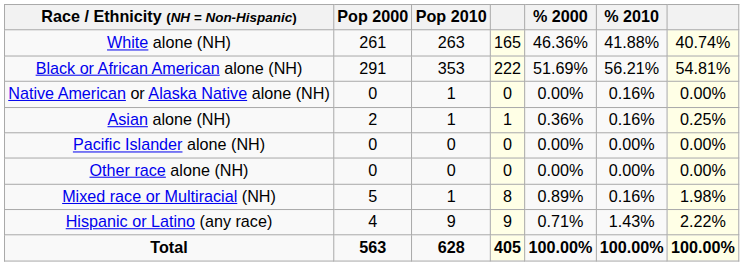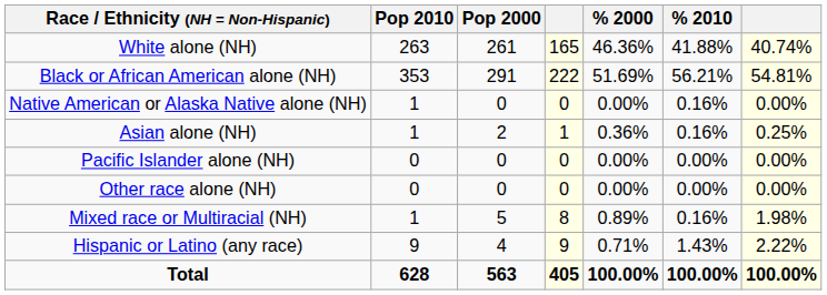columns swapped: Pop 2000 <-> Pop 2010
